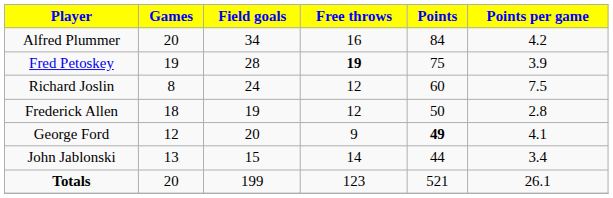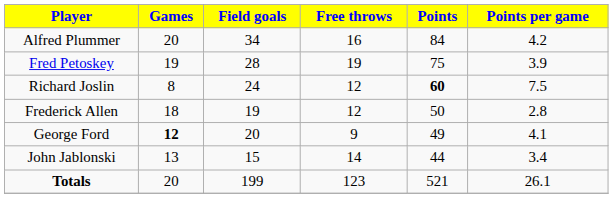Fred Petoskey | Free throws: bold -> normal
Richard Joslin | Points: normal -> bold
George Ford | Games: normal -> bold
George Ford | Points: bold -> normal
